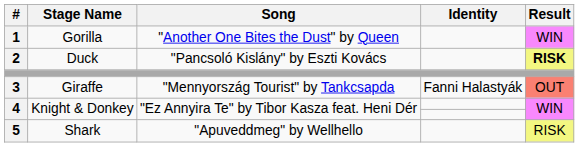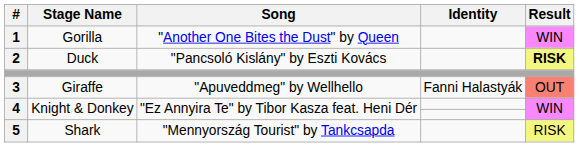3 | Song: "Mennyország Tourist" by Tankcsapda -> "Apuveddmeg" by Wellhello
5 | Song: "Apuveddmeg" by Wellhello -> "Mennyország Tourist" by Tankcsapda
